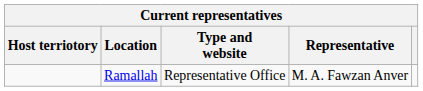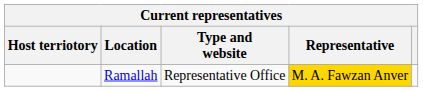Ramallah | Representative: no background -> gold background
